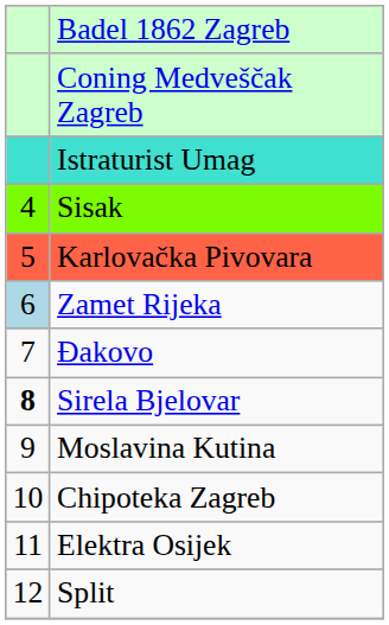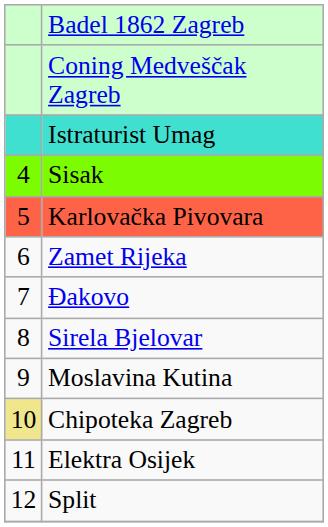Zamet Rijeka | column 1: lightblue background -> no background
Sirela Bjelovar | column 1: bold -> normal
Chipoteka Zagreb | column 1: no background -> khaki background
